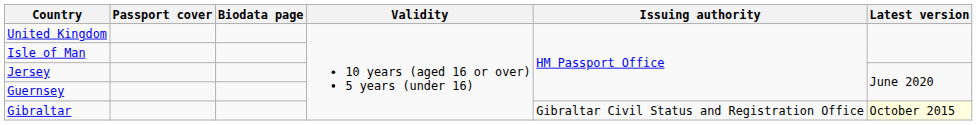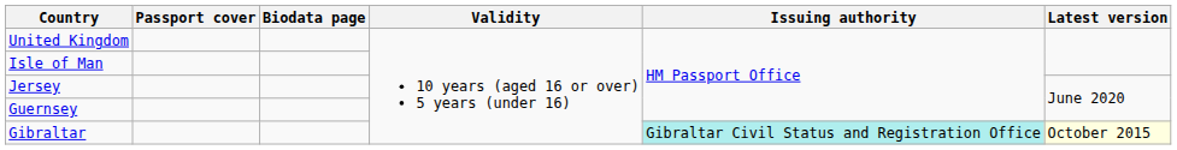Gibraltar | Issuing authority: no background -> paleturquoise background
